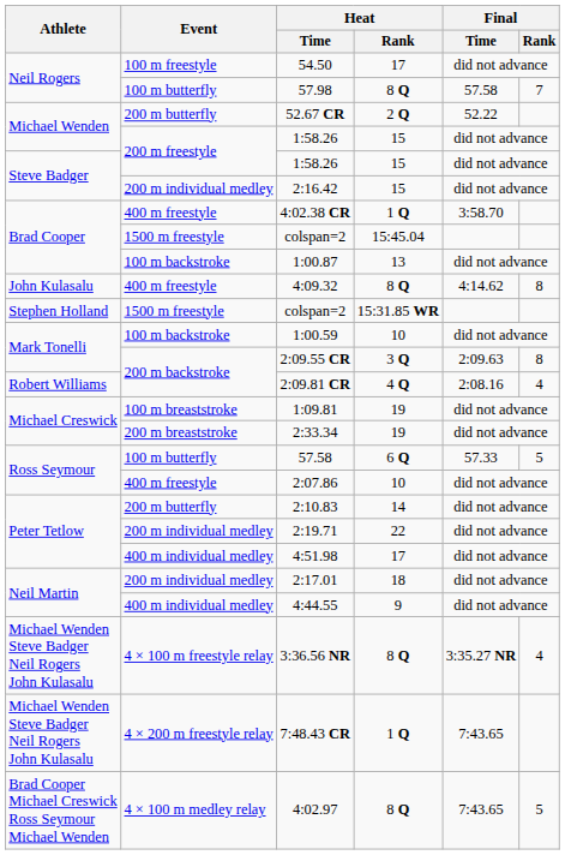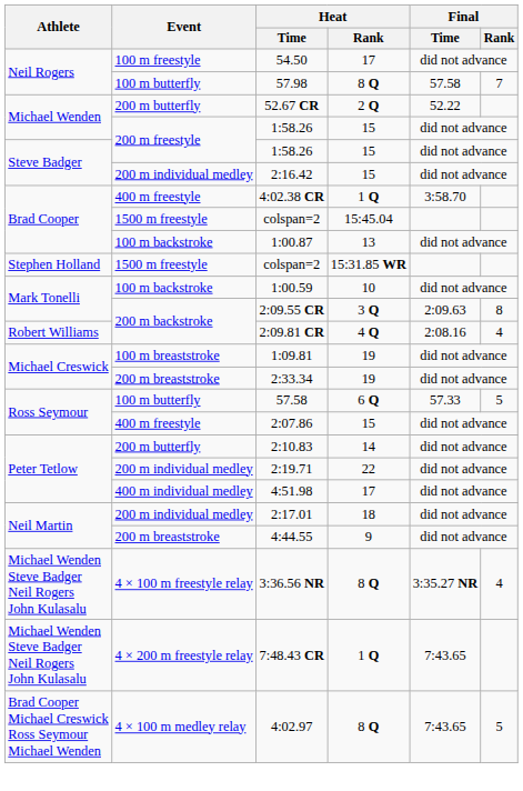- row: John Kulasalu | 400 m freestyle | 4:09.32 | 8 Q | 4:14.62 | 8
2:07.86 | Heat / Rank: 10 -> 15
4:44.55 | Event: 400 m individual medley -> 200 m breaststroke
